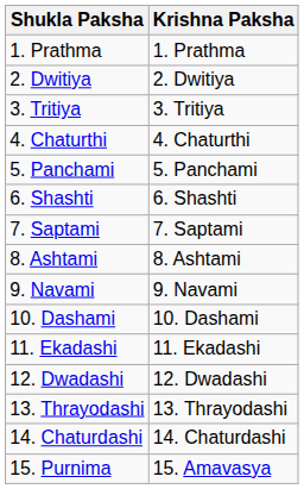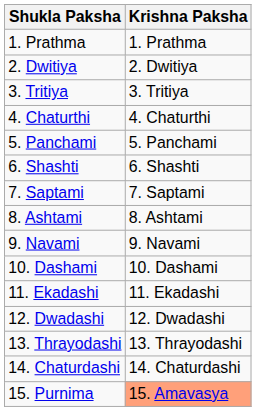15. Purnima | Krishna Paksha: no background -> lightsalmon background
